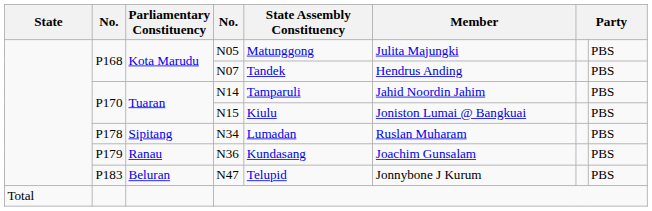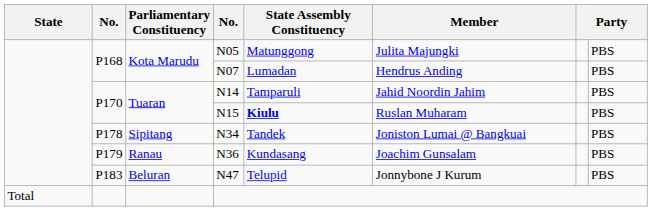N07 | State Assembly Constituency: Tandek -> Lumadan
N15 | State Assembly Constituency: normal -> bold
N15 | Member: Joniston Lumai @ Bangkuai -> Ruslan Muharam
N34 | State Assembly Constituency: Lumadan -> Tandek
N34 | Member: Ruslan Muharam -> Joniston Lumai @ Bangkuai
